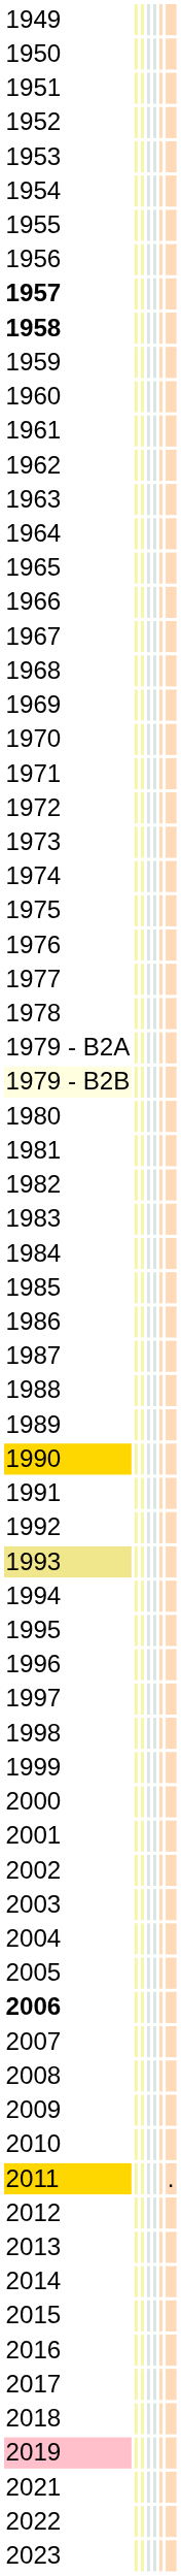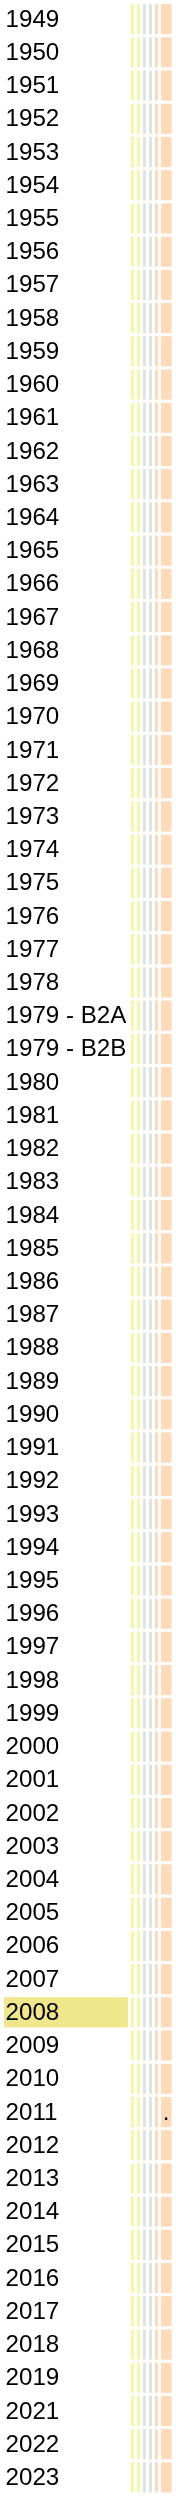1957 | column 1: bold -> normal
1958 | column 1: bold -> normal
1979 - B2B | column 1: lightyellow background -> no background
1990 | column 1: gold background -> no background
1993 | column 1: khaki background -> no background
2006 | column 1: bold -> normal
2008 | column 1: no background -> khaki background
2011 | column 1: gold background -> no background
2019 | column 1: pink background -> no background
